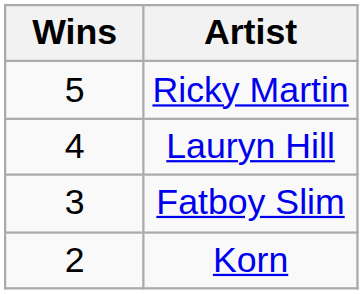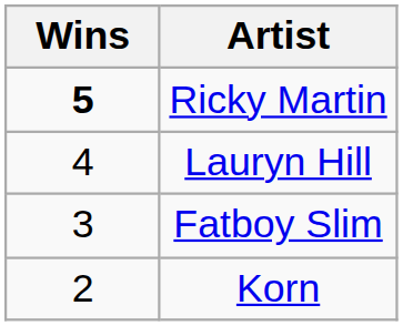Ricky Martin | Wins: normal -> bold
